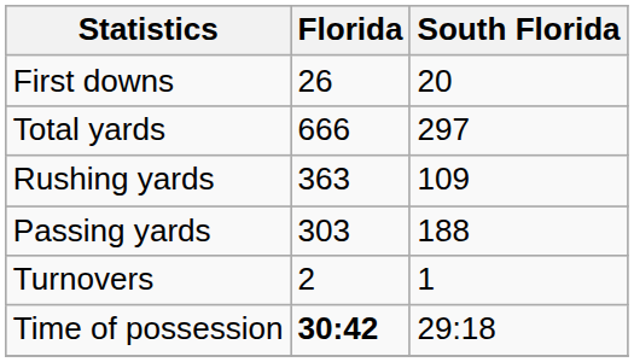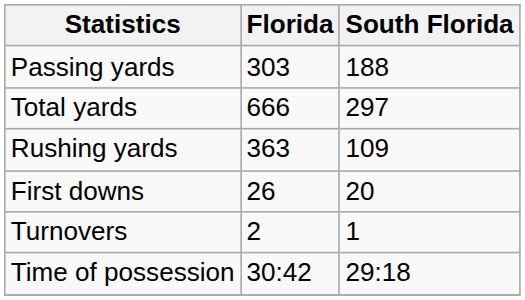rows swapped: First downs <-> Passing yards
Time of possession | Florida: bold -> normal
